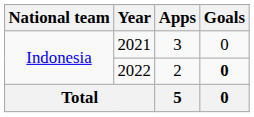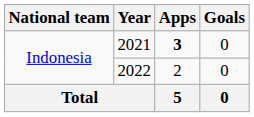2021 | Apps: normal -> bold
2022 | Goals: bold -> normal
